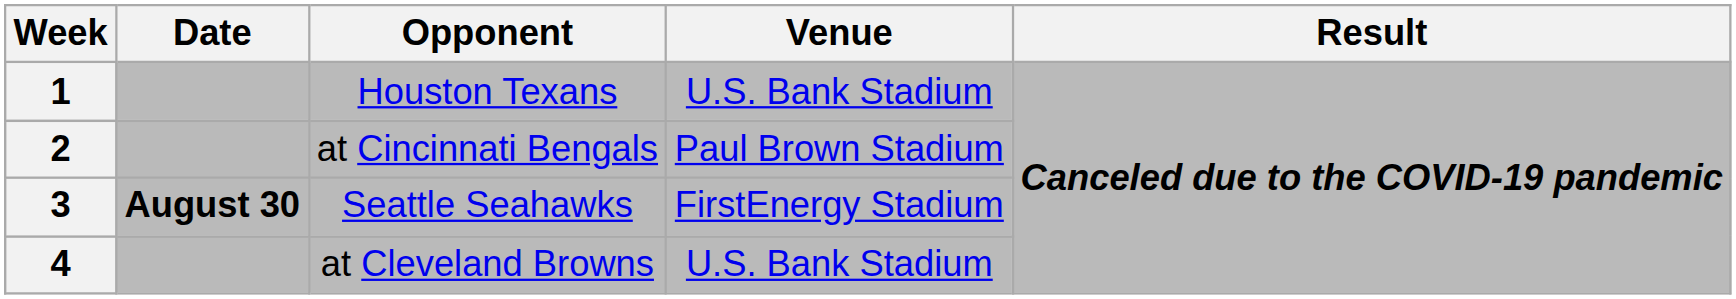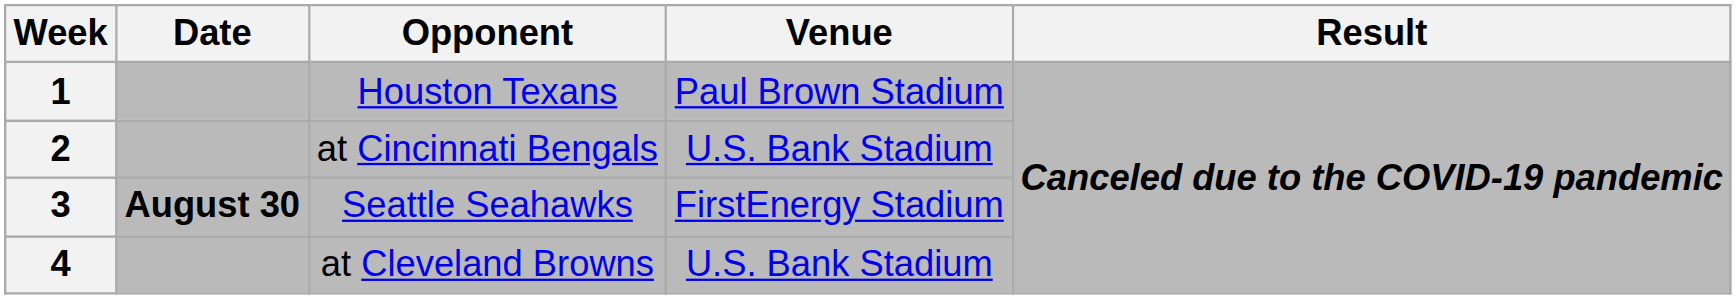1 | Venue: U.S. Bank Stadium -> Paul Brown Stadium
2 | Venue: Paul Brown Stadium -> U.S. Bank Stadium
